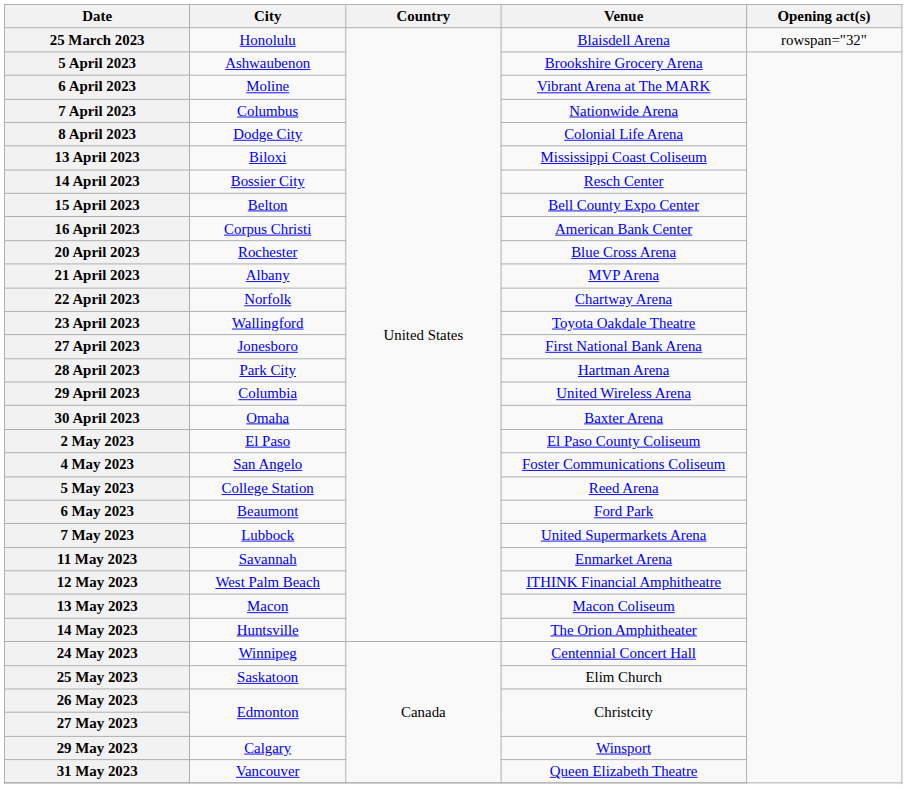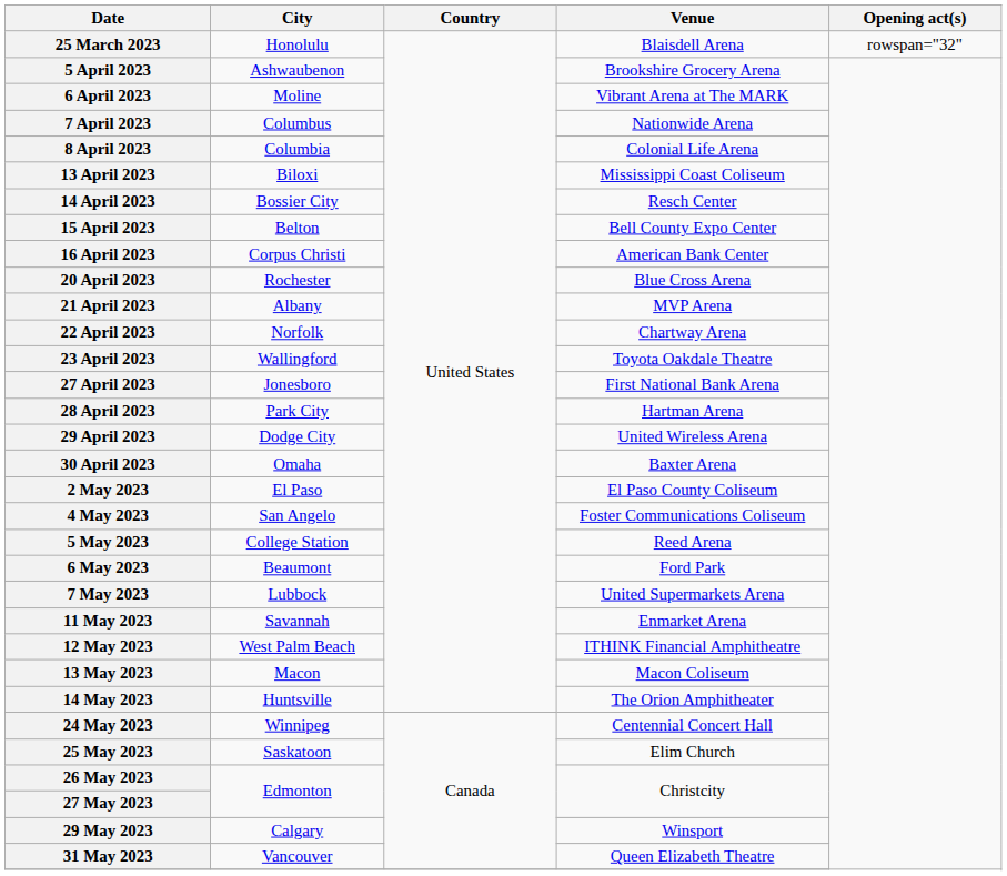8 April 2023 | City: Dodge City -> Columbia
29 April 2023 | City: Columbia -> Dodge City
